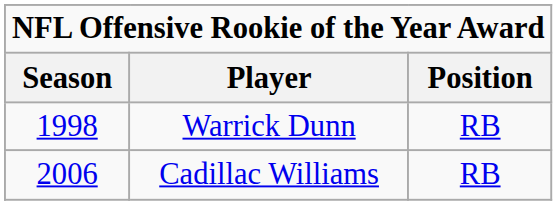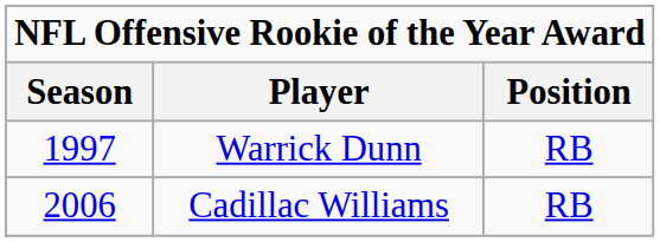Warrick Dunn | Season: 1998 -> 1997
